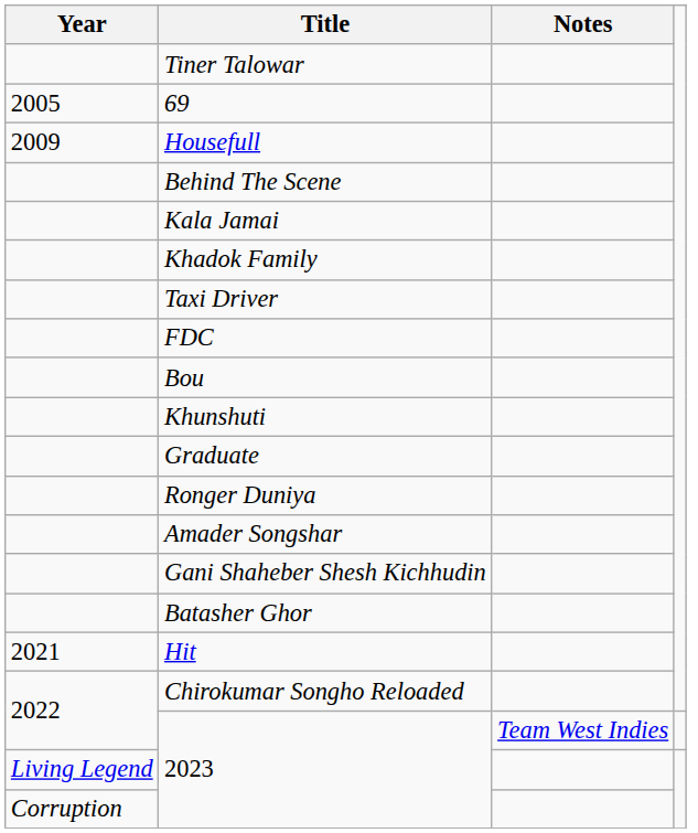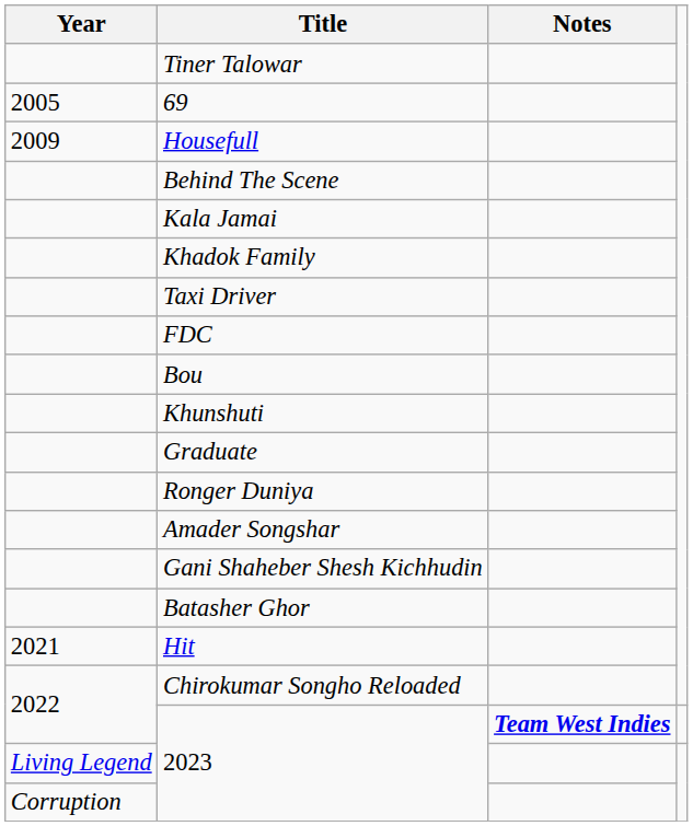2022 / 2023 | Notes: normal -> bold
